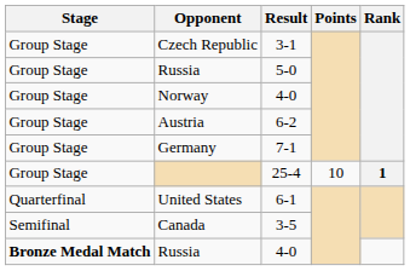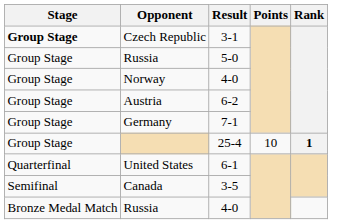Czech Republic | Stage: normal -> bold
Russia / 4-0 | Stage: bold -> normal
